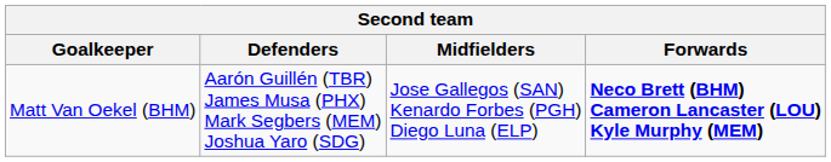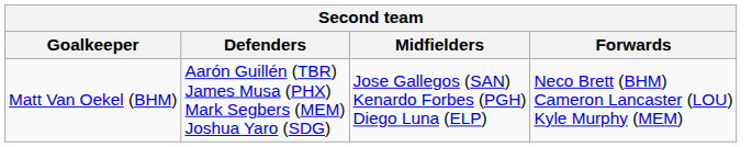Matt Van Oekel (BHM) | Forwards: bold -> normal
